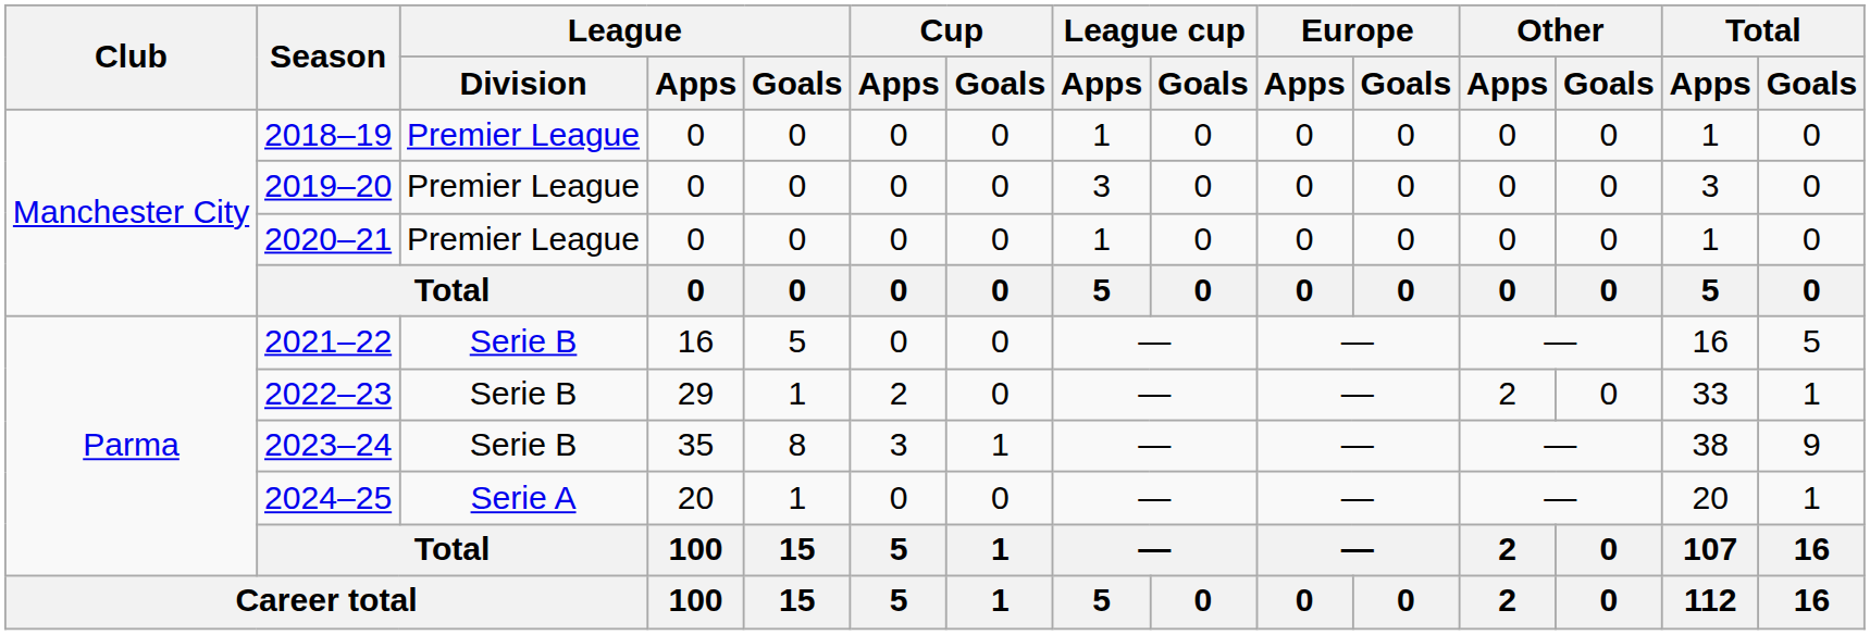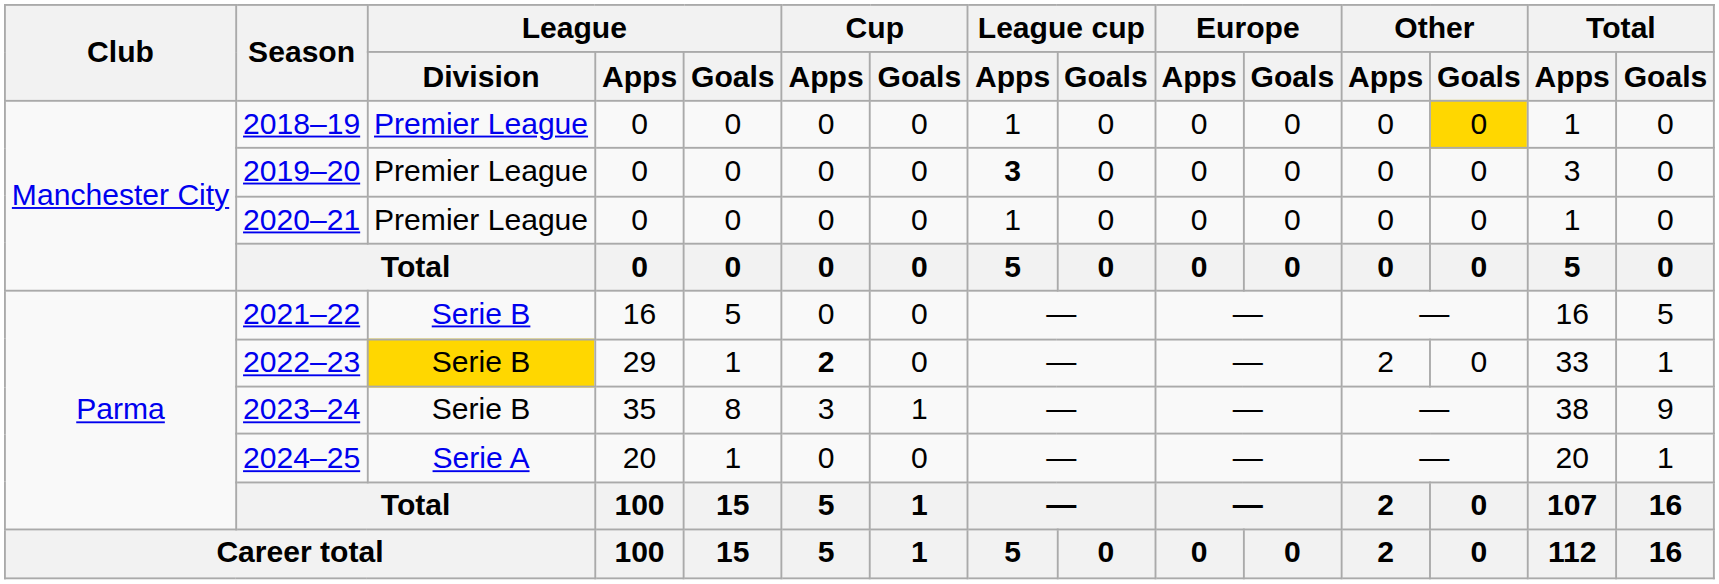2018–19 | Other / Goals: no background -> gold background
2019–20 | League cup / Apps: normal -> bold
2022–23 | League / Division: no background -> gold background
2022–23 | Cup / Apps: normal -> bold
